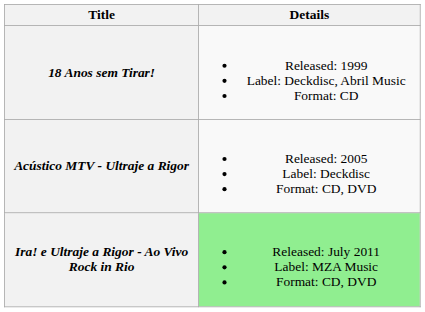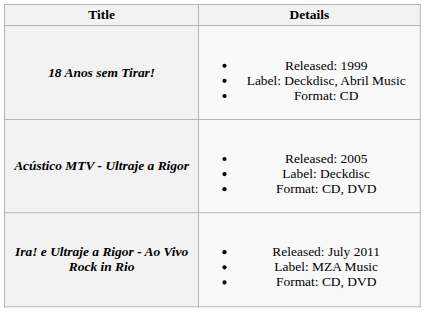Ira! e Ultraje a Rigor - Ao Vivo Rock in Rio | Details: lightgreen background -> no background
